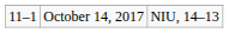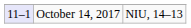October 14, 2017 | column 1: no background -> lavender background
